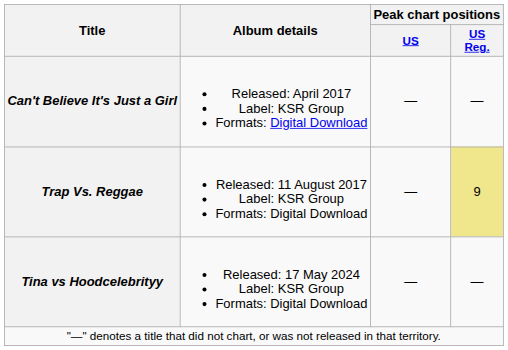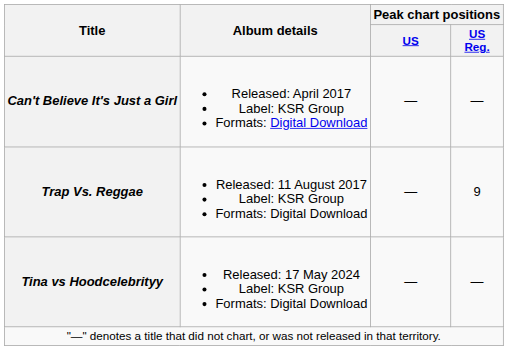Trap Vs. Reggae | Peak chart positions / US Reg.: khaki background -> no background
